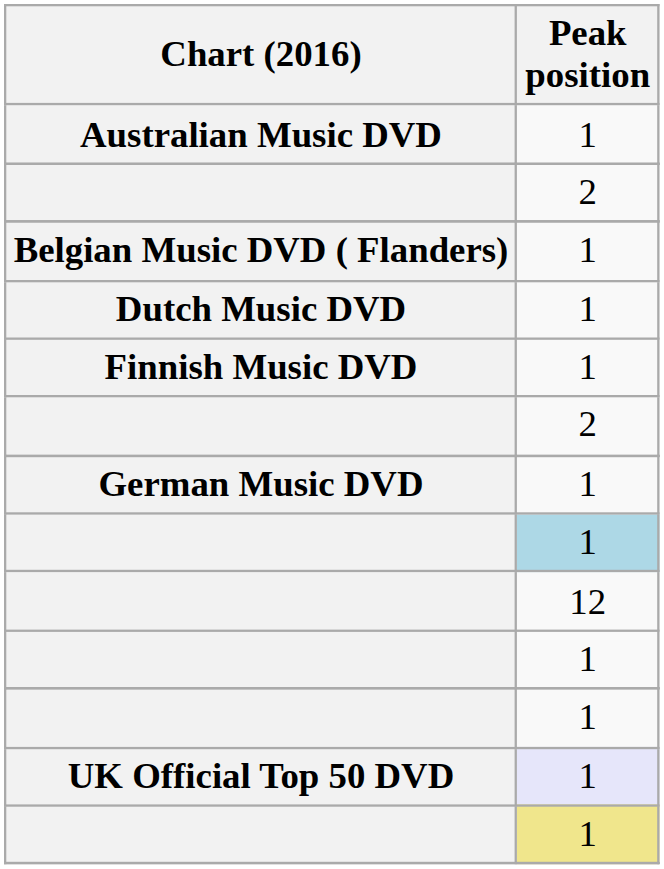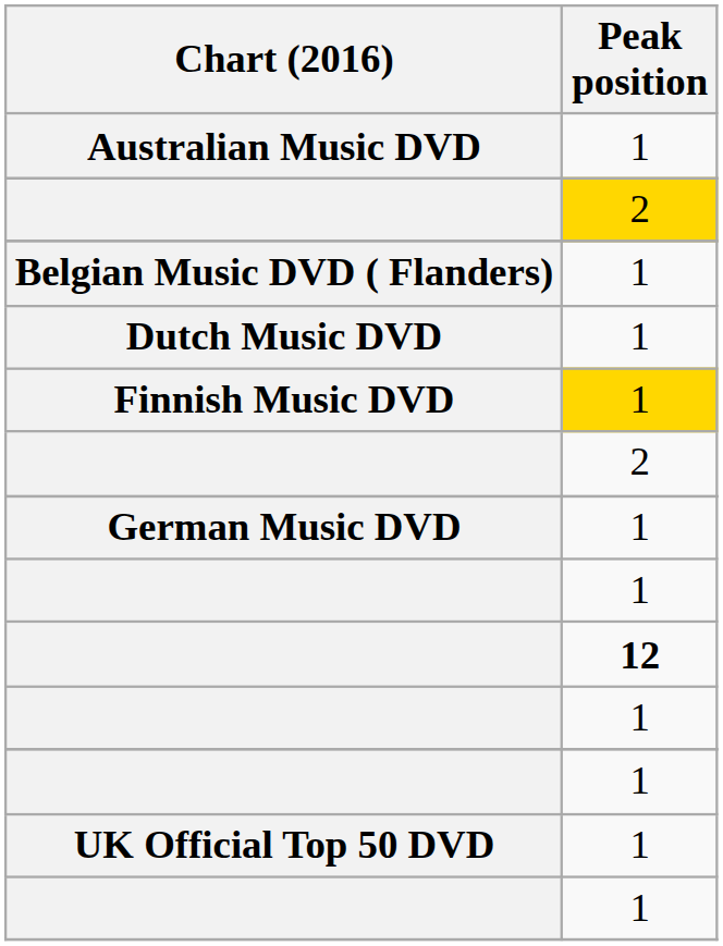row 3 | Peak position: no background -> gold background
row 6 | Peak position: no background -> gold background
row 9 | Peak position: lightblue background -> no background
row 10 | Peak position: normal -> bold
row 13 | Peak position: lavender background -> no background
row 14 | Peak position: khaki background -> no background
